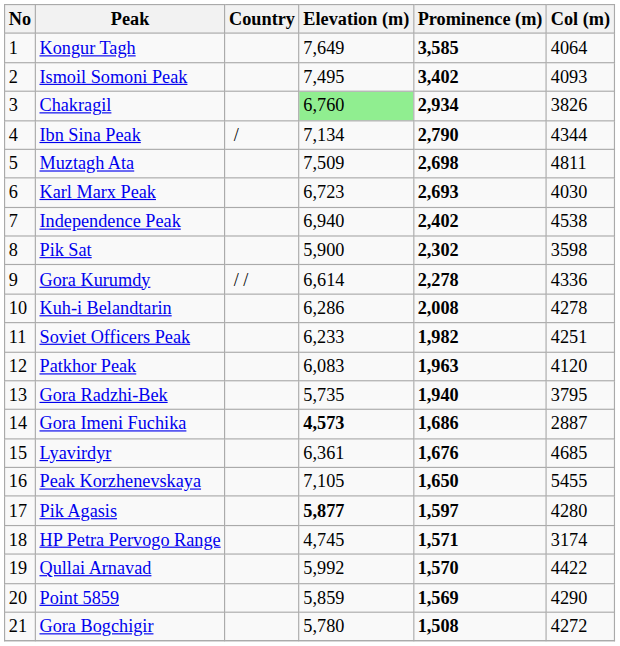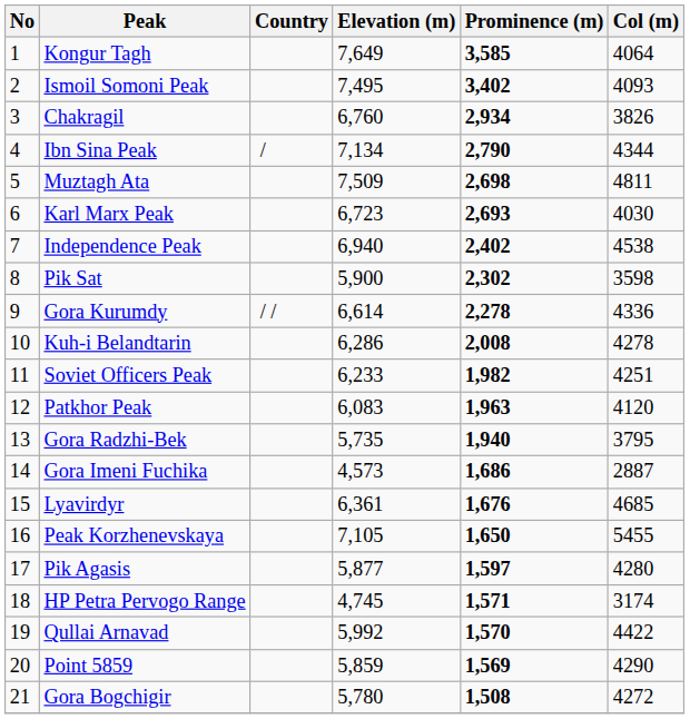Chakragil | Elevation (m): lightgreen background -> no background
Gora Imeni Fuchika | Elevation (m): bold -> normal
Pik Agasis | Elevation (m): bold -> normal
